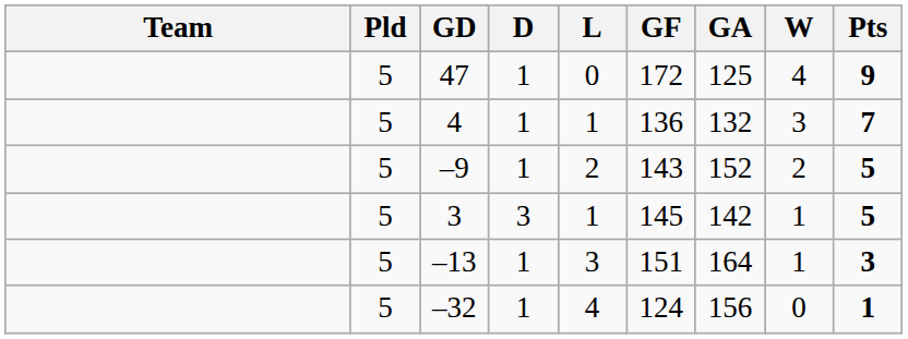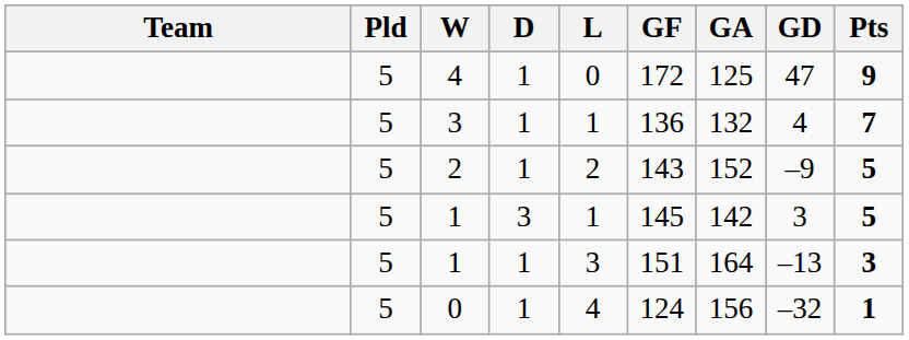columns swapped: W <-> GD
